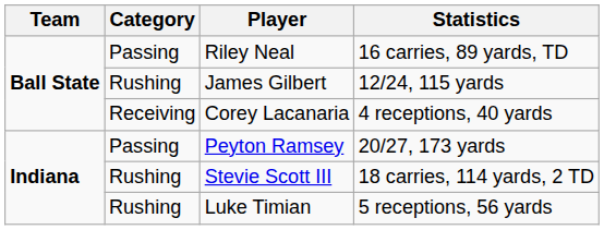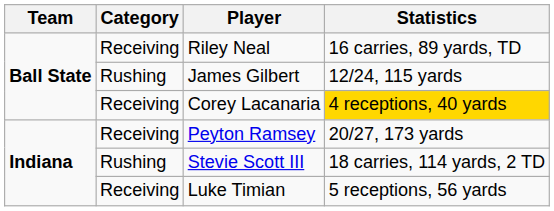Riley Neal | Category: Passing -> Receiving
Corey Lacanaria | Statistics: no background -> gold background
Peyton Ramsey | Category: Passing -> Receiving
Luke Timian | Category: Rushing -> Receiving
